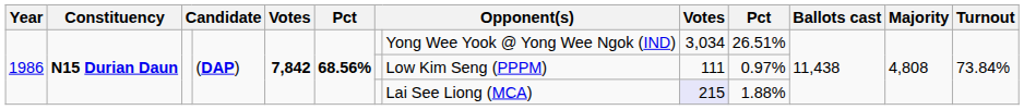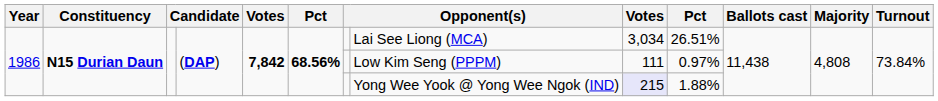row 2 | column 8: Yong Wee Yook @ Yong Wee Ngok (IND) -> Lai See Liong (MCA)
row 4 | column 8: Lai See Liong (MCA) -> Yong Wee Yook @ Yong Wee Ngok (IND)
